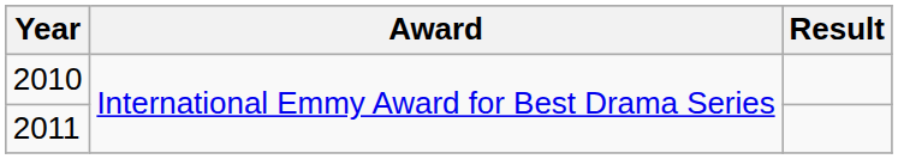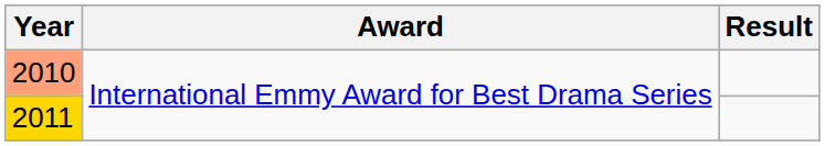2010 | Year: no background -> lightsalmon background
2011 | Year: no background -> gold background
